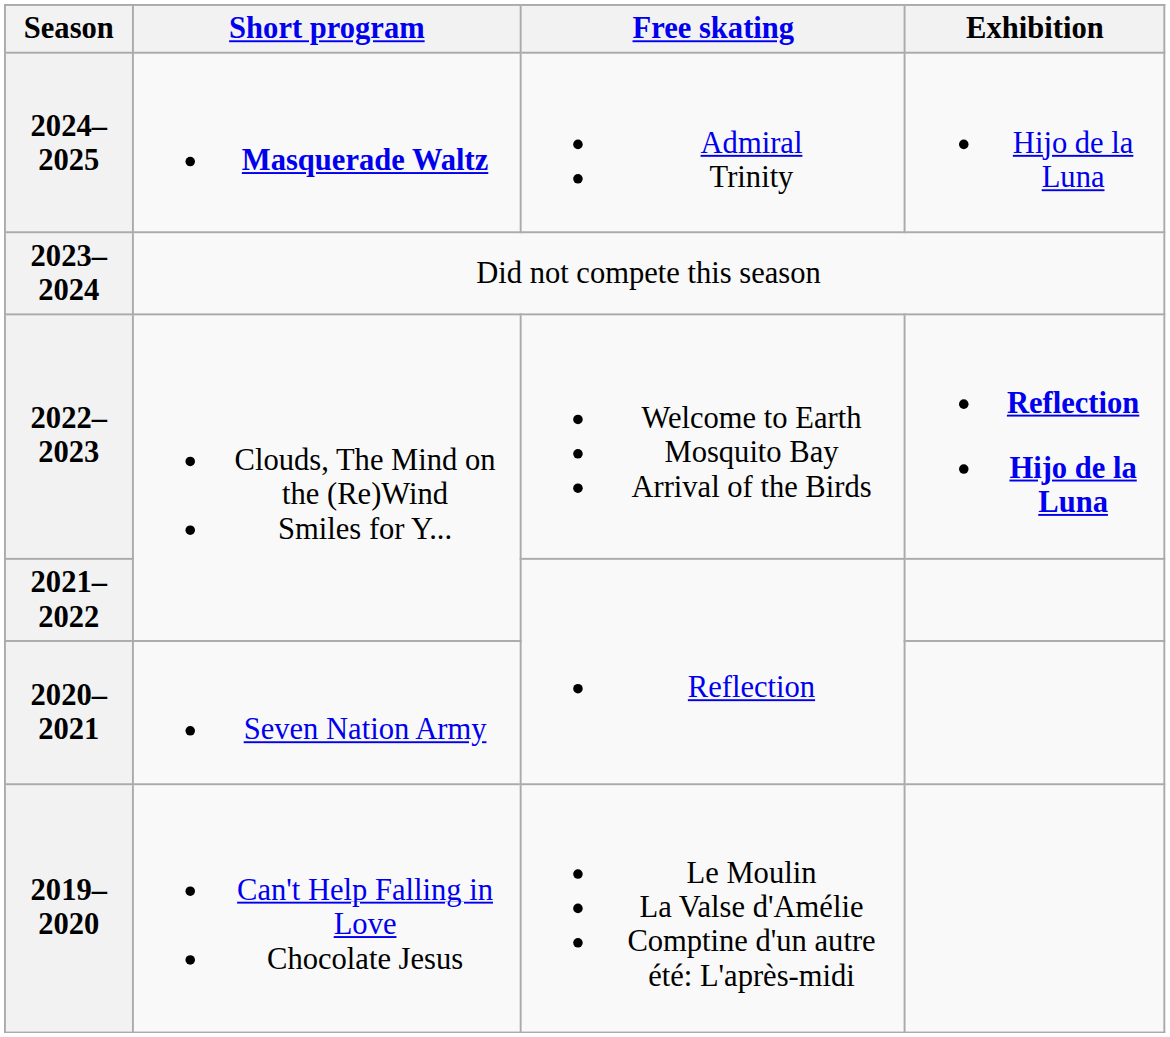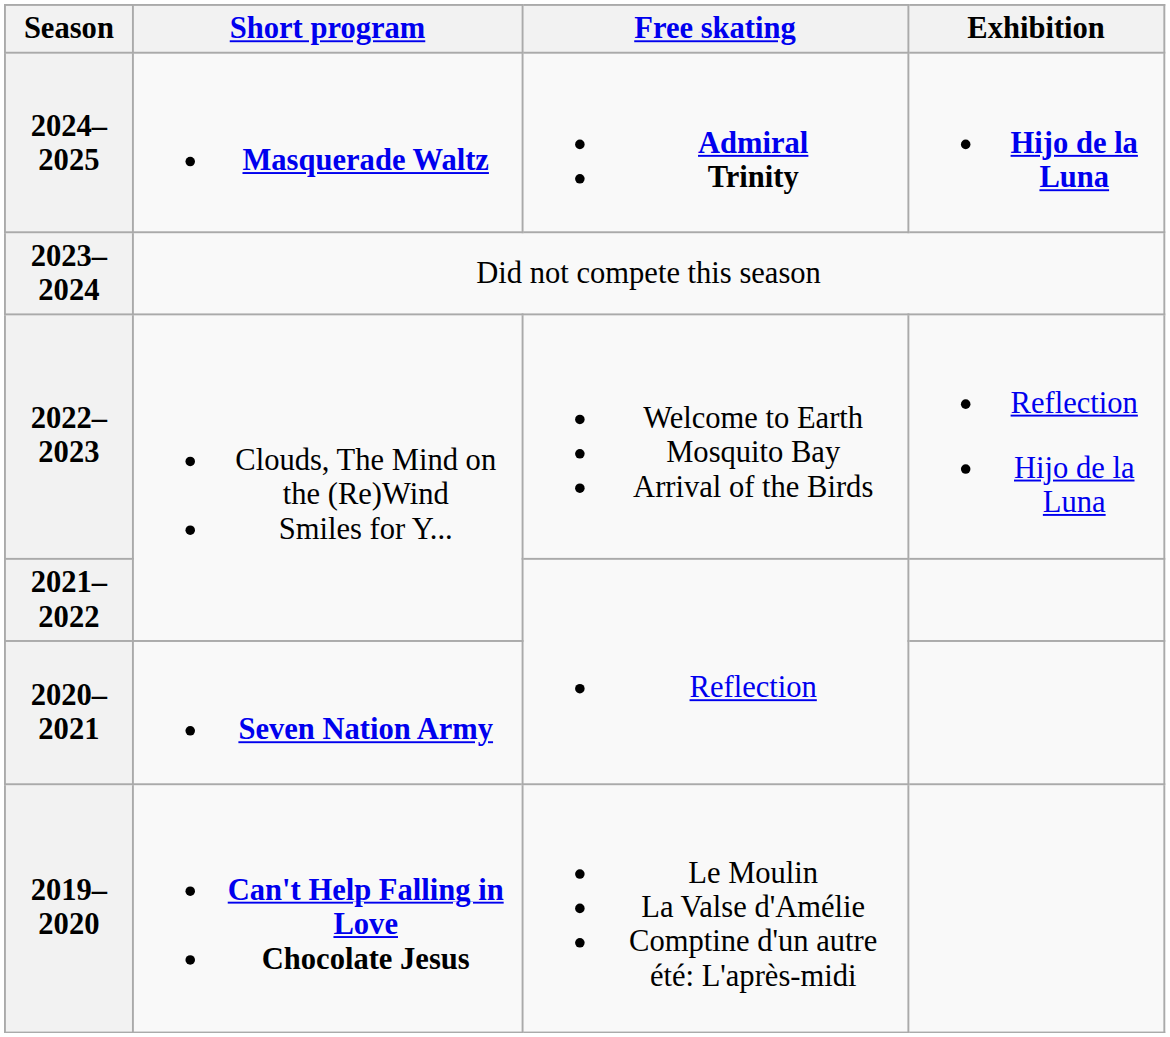2024–2025 | Free skating: normal -> bold
2024–2025 | Exhibition: normal -> bold
2022–2023 | Exhibition: bold -> normal
2020–2021 | Short program: normal -> bold
2019–2020 | Short program: normal -> bold
